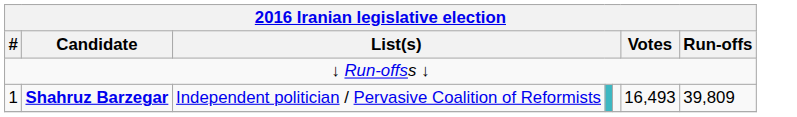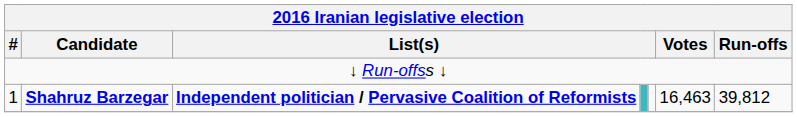1 | column 3: normal -> bold
1 | Votes: 16,493 -> 16,463
1 | Run-offs: 39,809 -> 39,812
